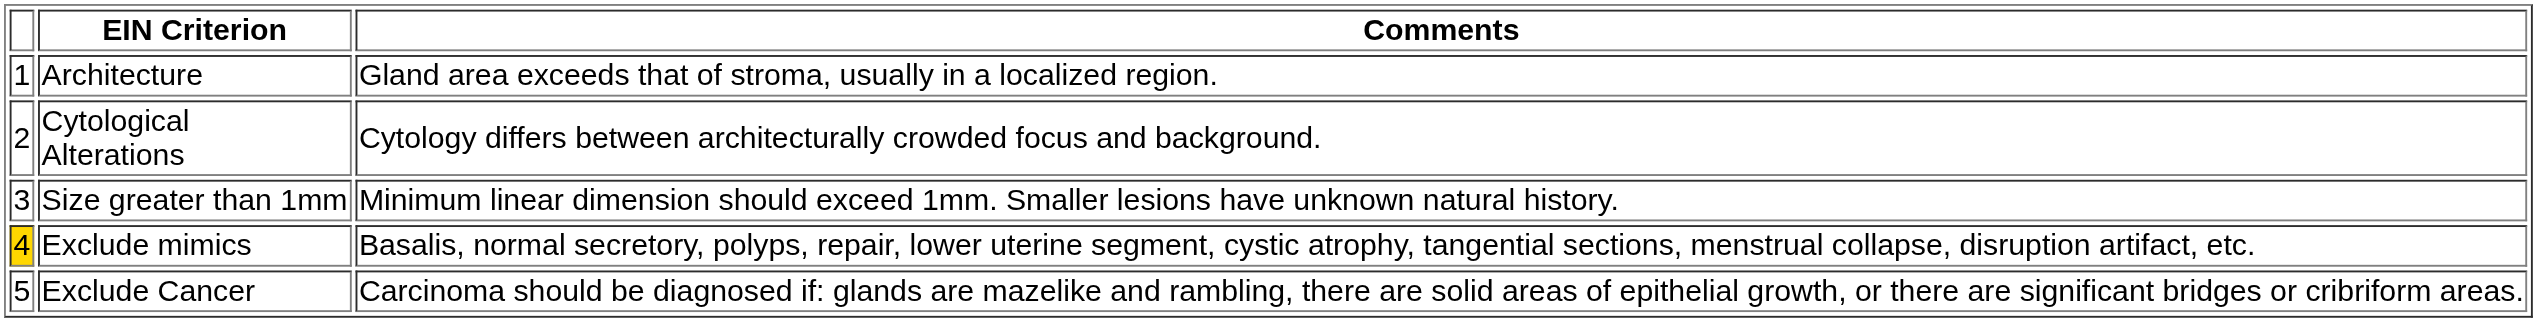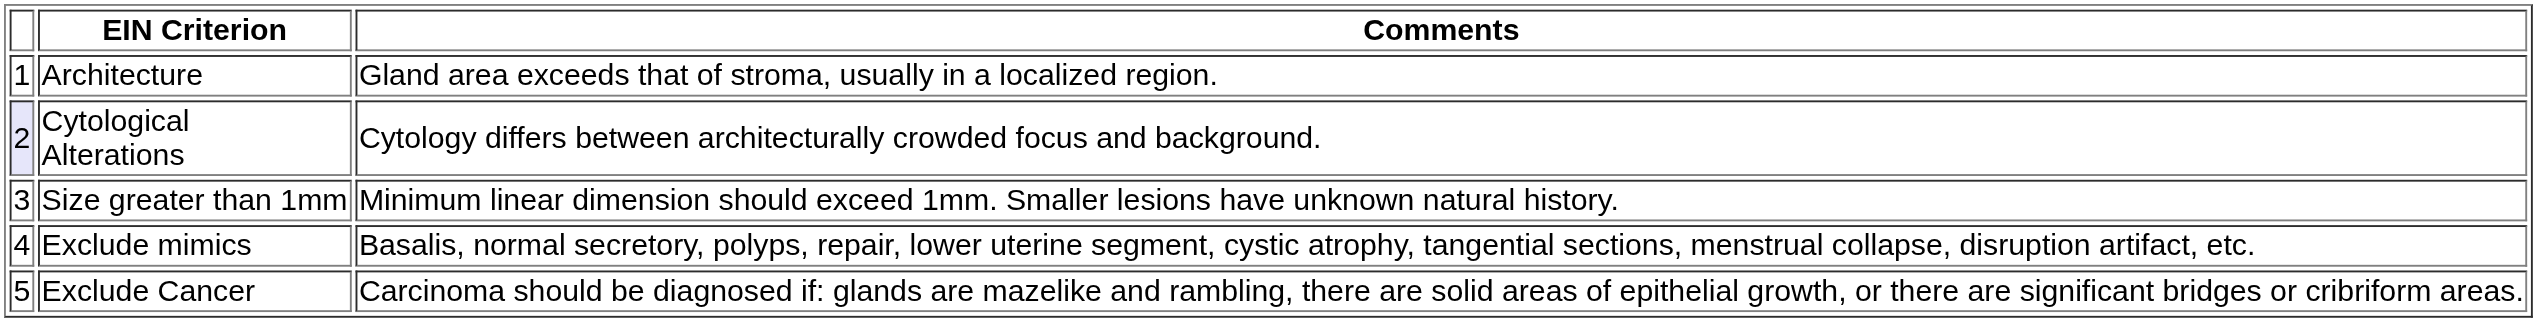Cytological Alterations | column 1: no background -> lavender background
Exclude mimics | column 1: gold background -> no background
